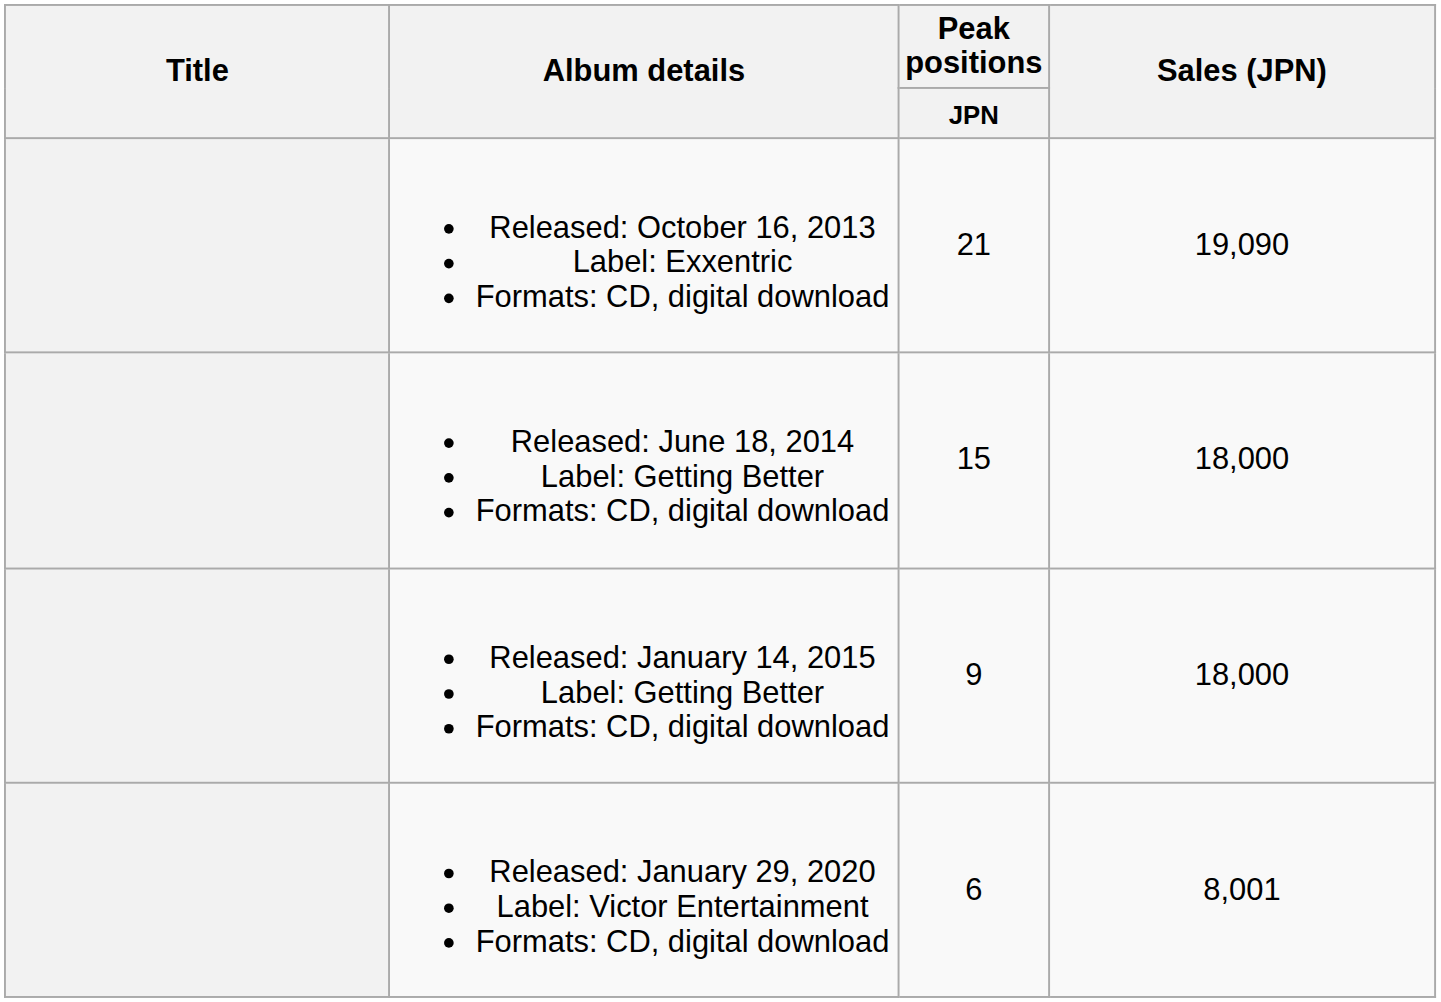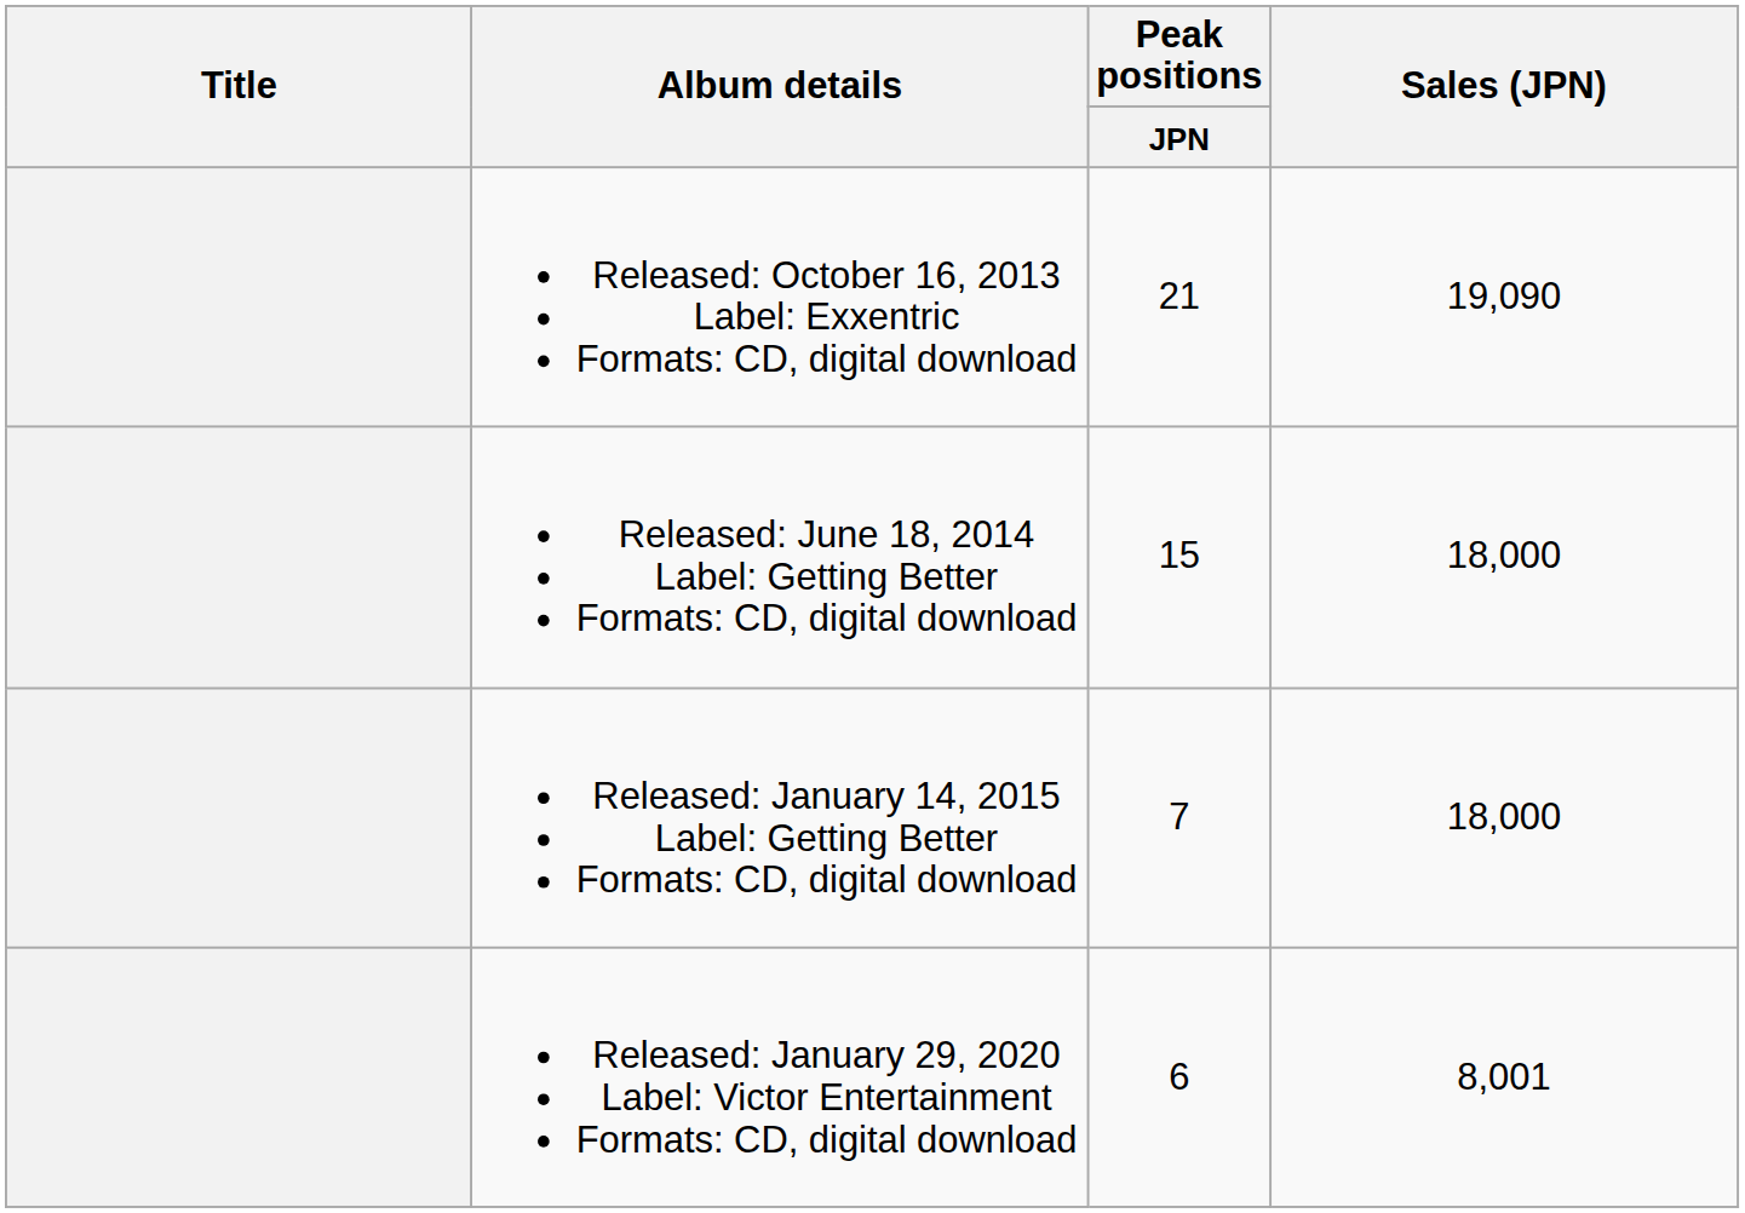row 5 | Peak positions / JPN: 9 -> 7
